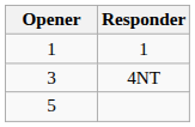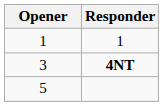3 | Responder: normal -> bold
